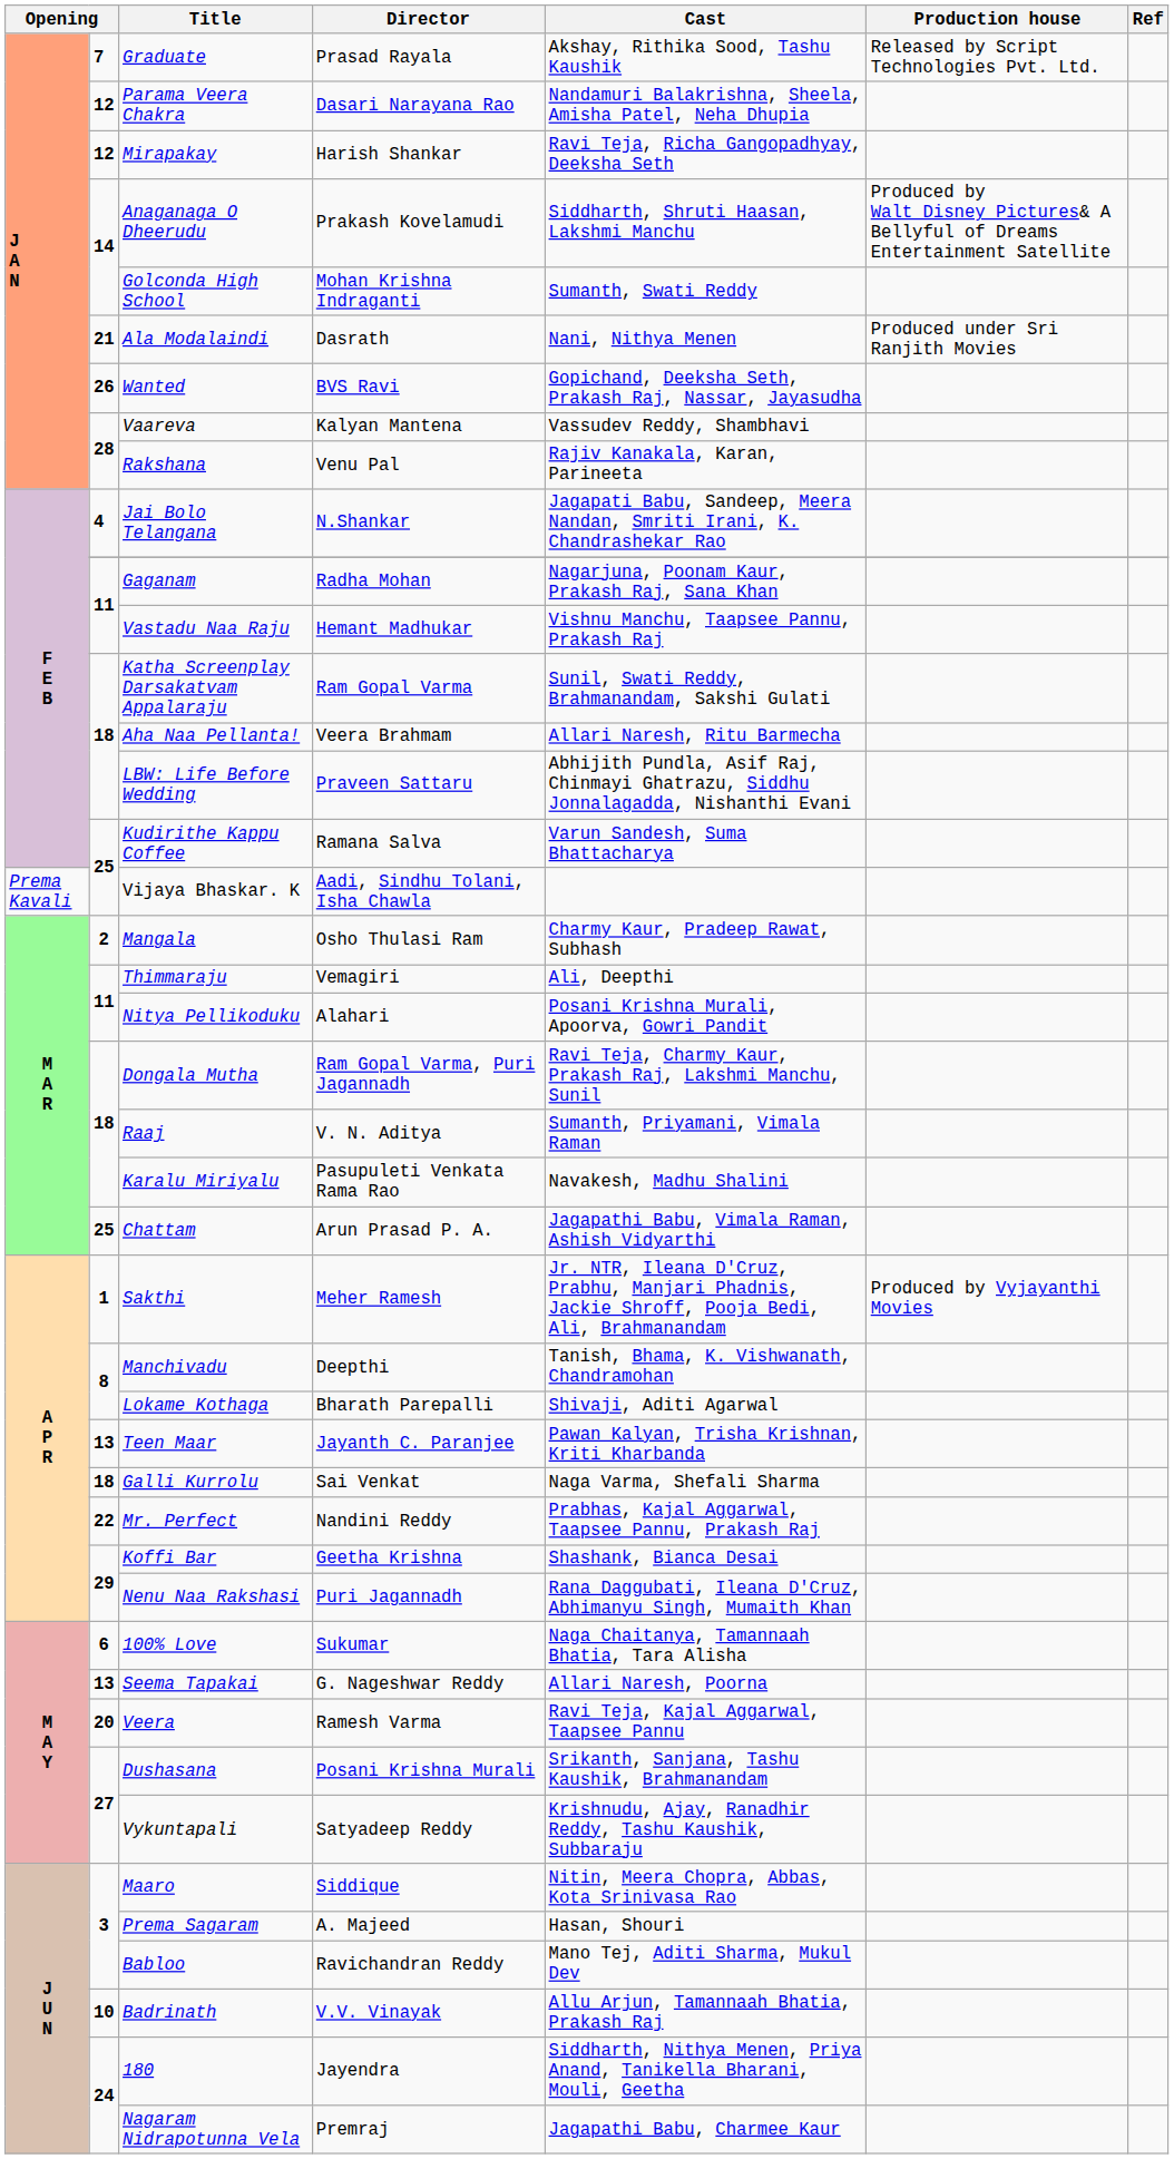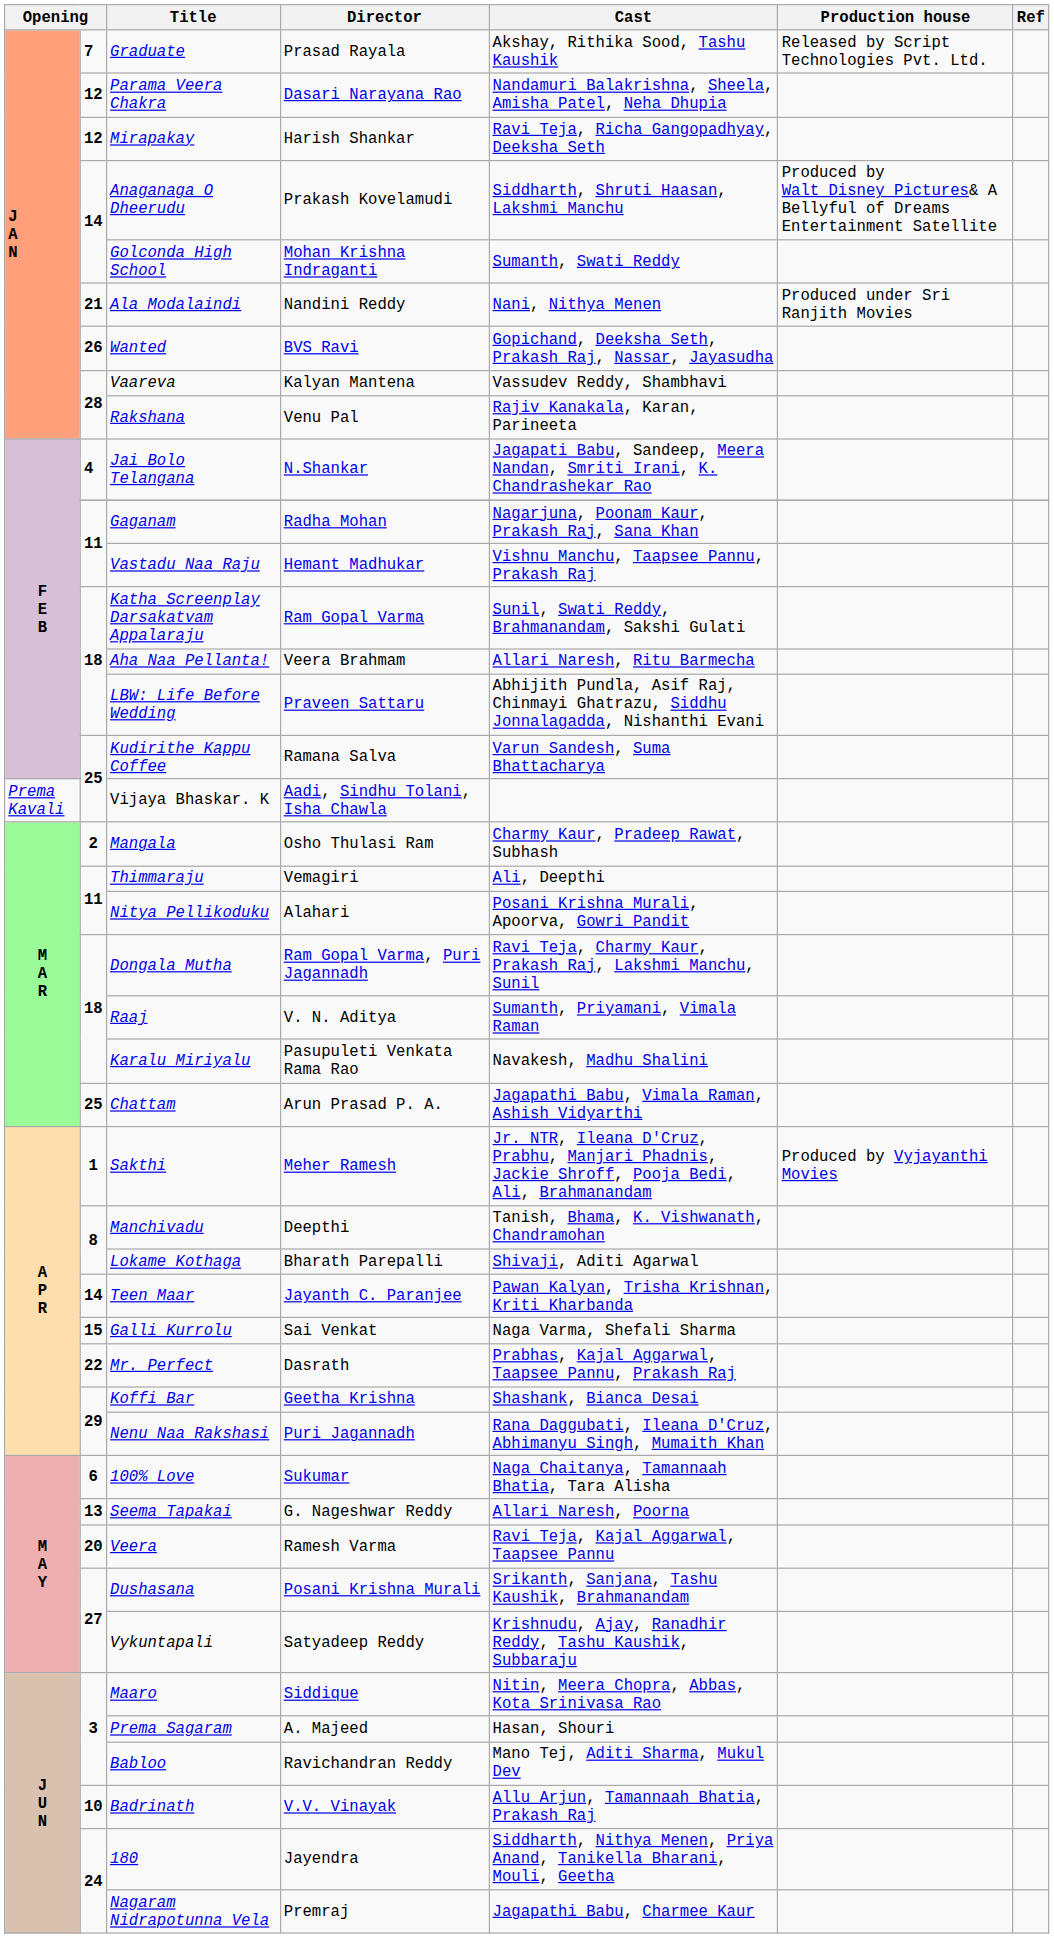Ala Modalaindi | Director: Dasrath -> Nandini Reddy
Teen Maar | column 2: 13 -> 14
Galli Kurrolu | column 2: 18 -> 15
Mr. Perfect | Director: Nandini Reddy -> Dasrath
